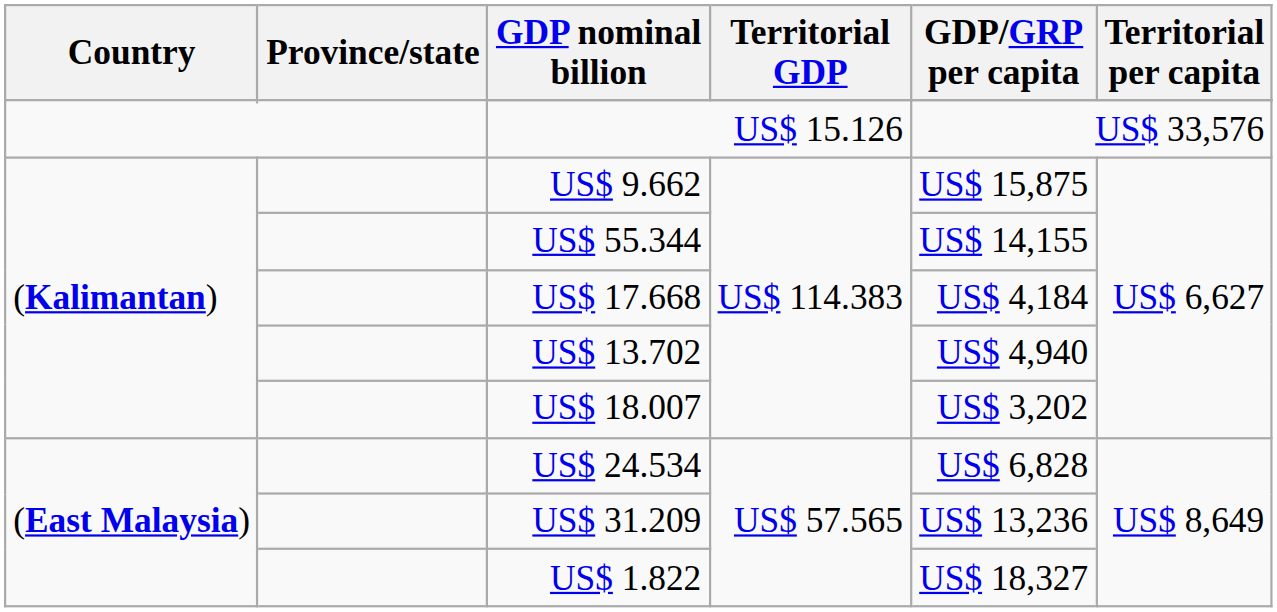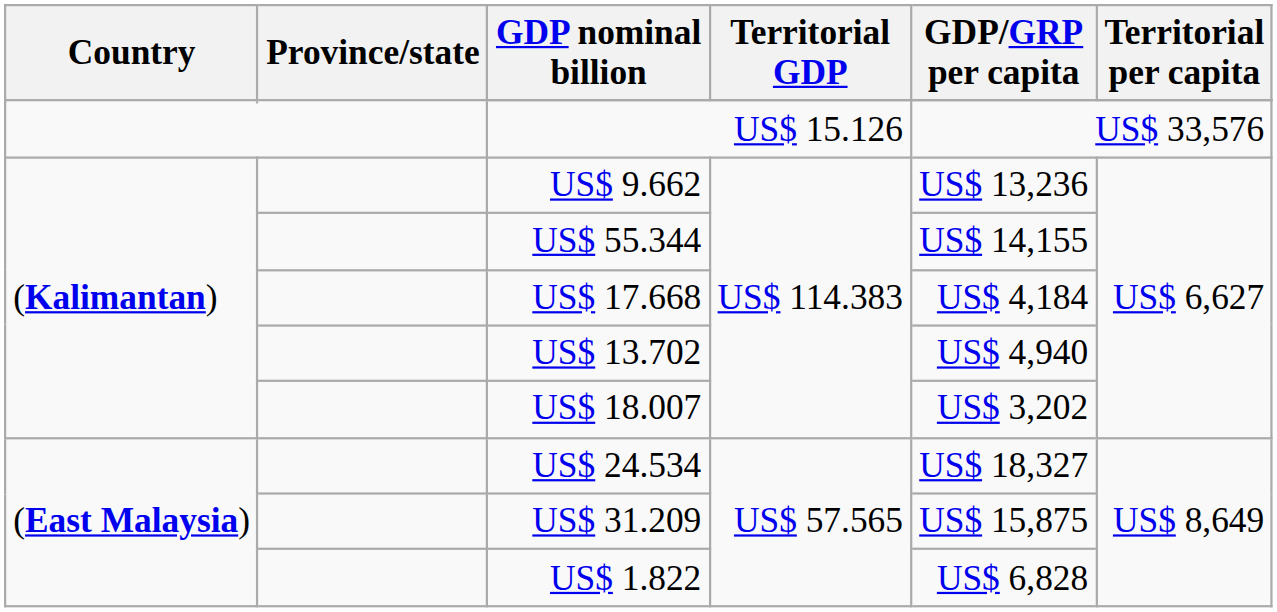US$ 9.662 | GDP/GRP per capita: US$ 15,875 -> US$ 13,236
US$ 24.534 | GDP/GRP per capita: US$ 6,828 -> US$ 18,327
US$ 31.209 | GDP/GRP per capita: US$ 13,236 -> US$ 15,875
US$ 1.822 | GDP/GRP per capita: US$ 18,327 -> US$ 6,828
